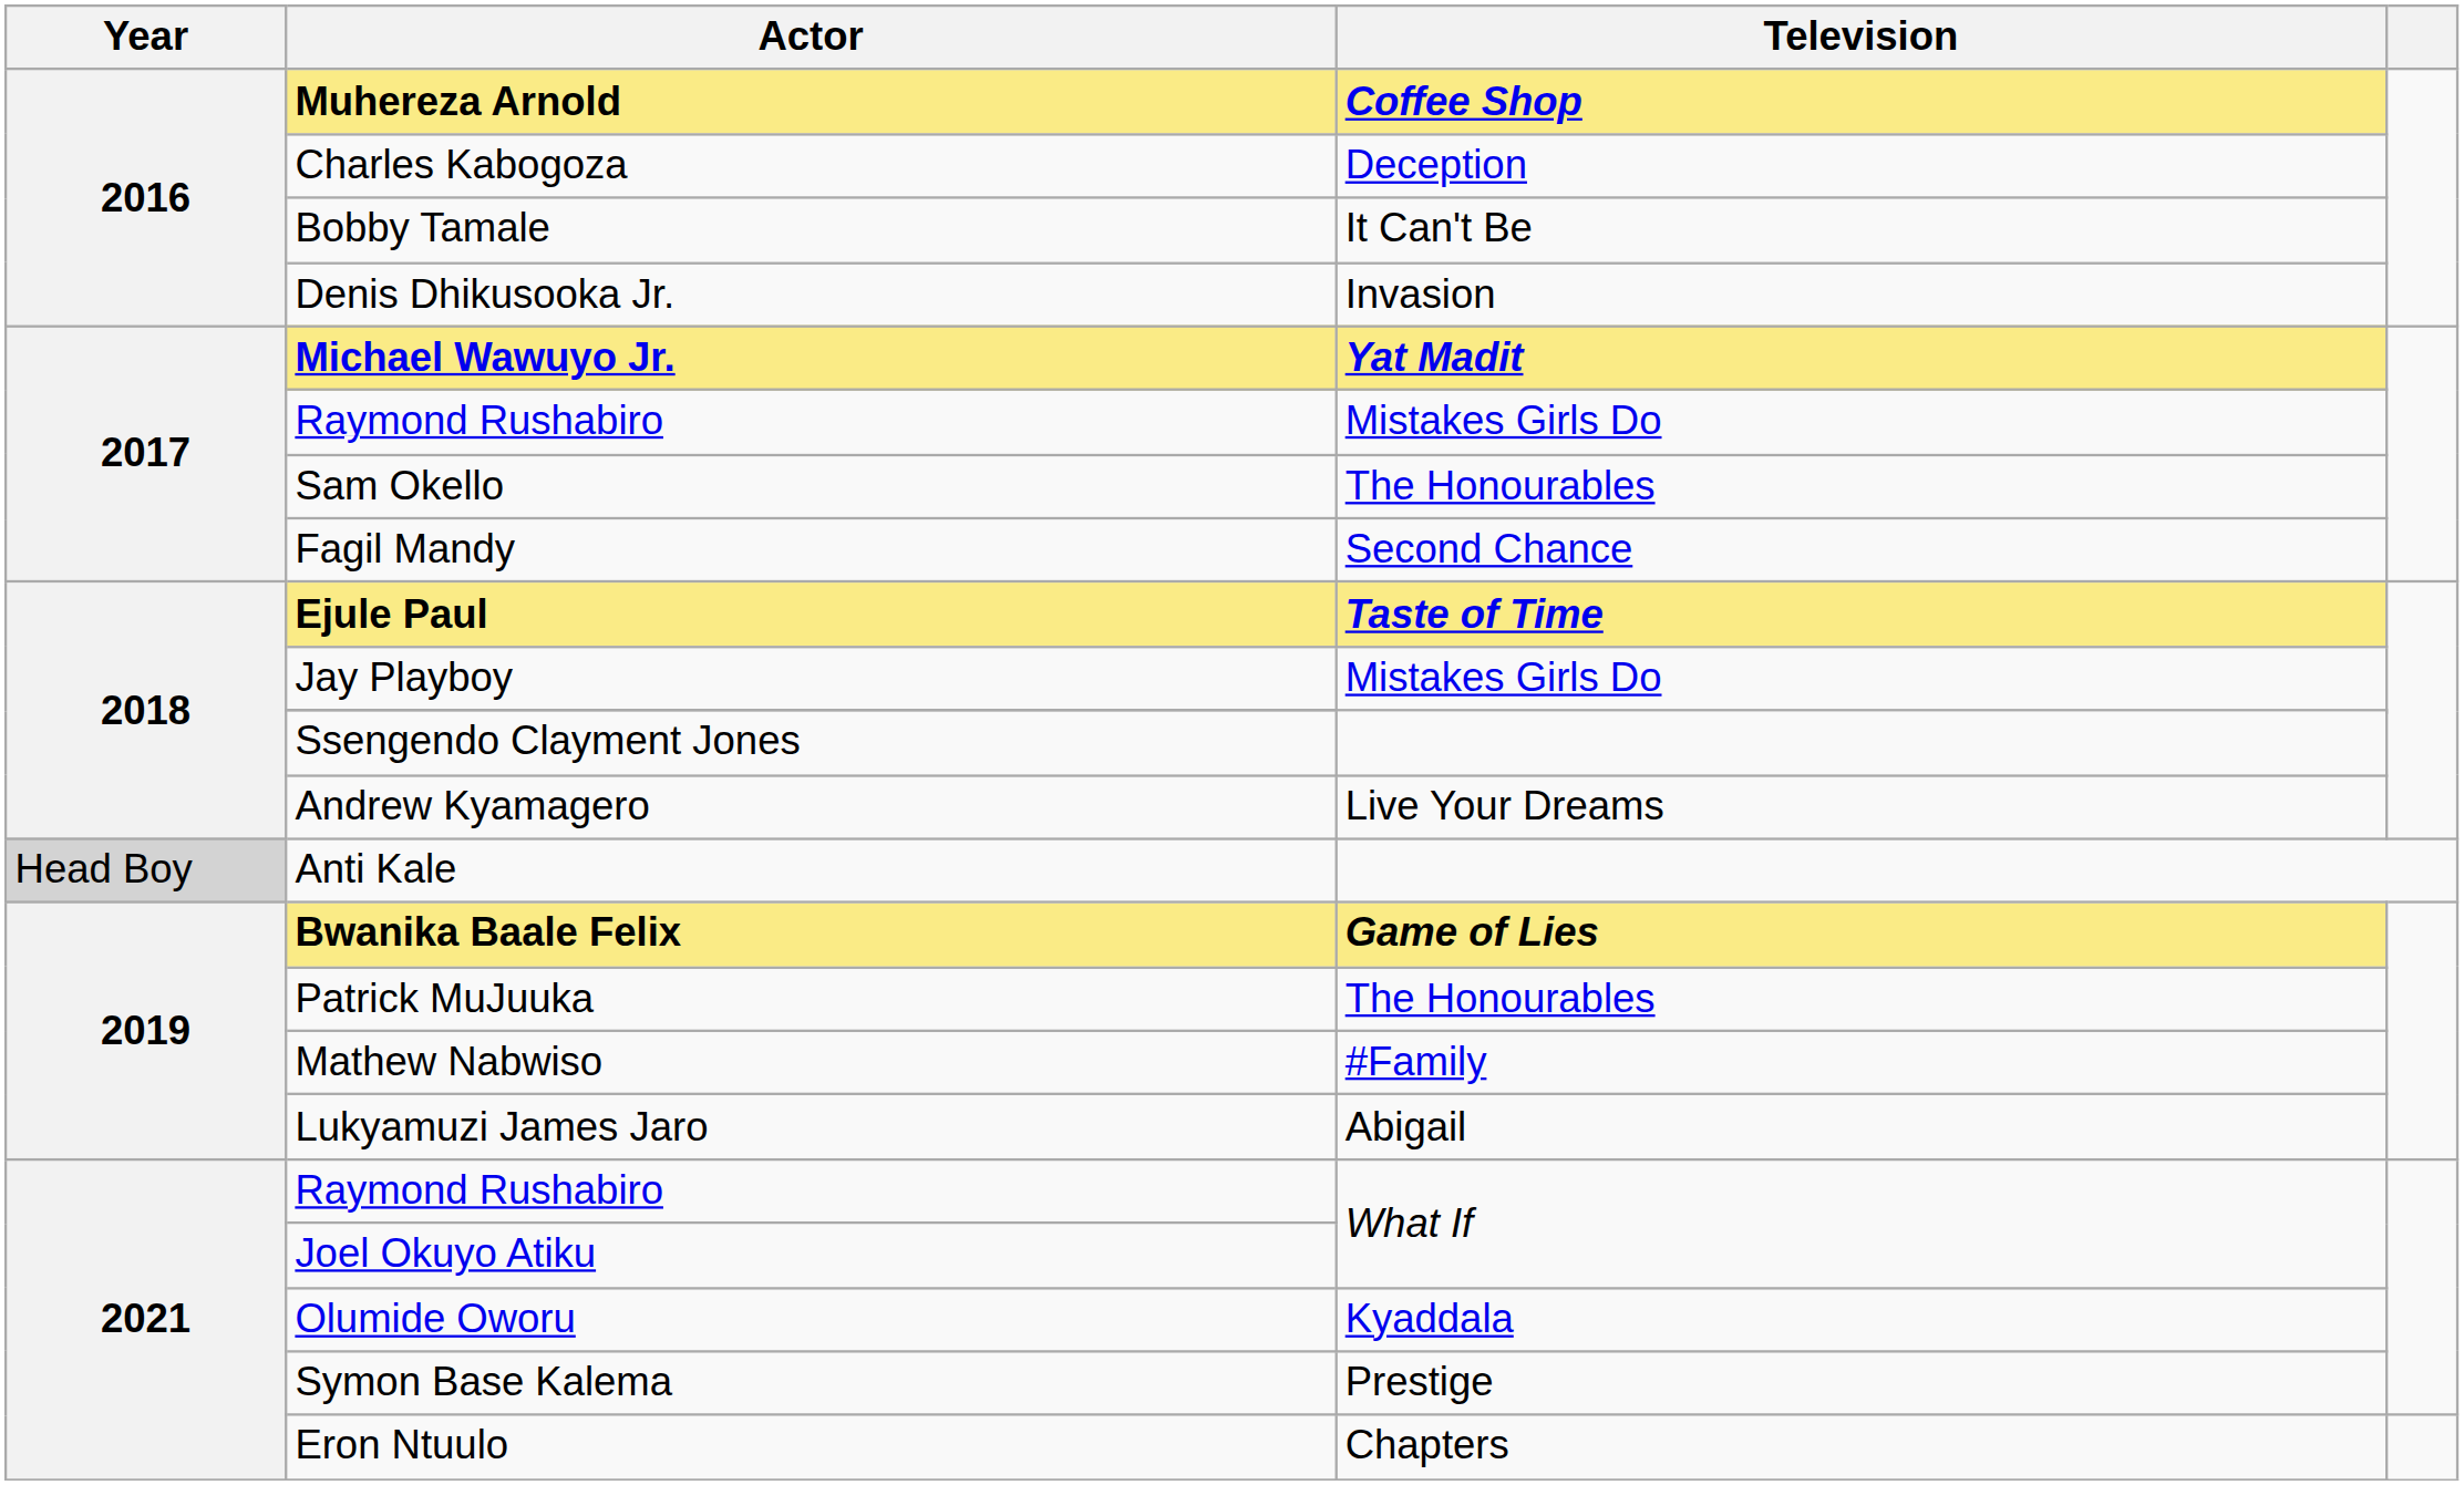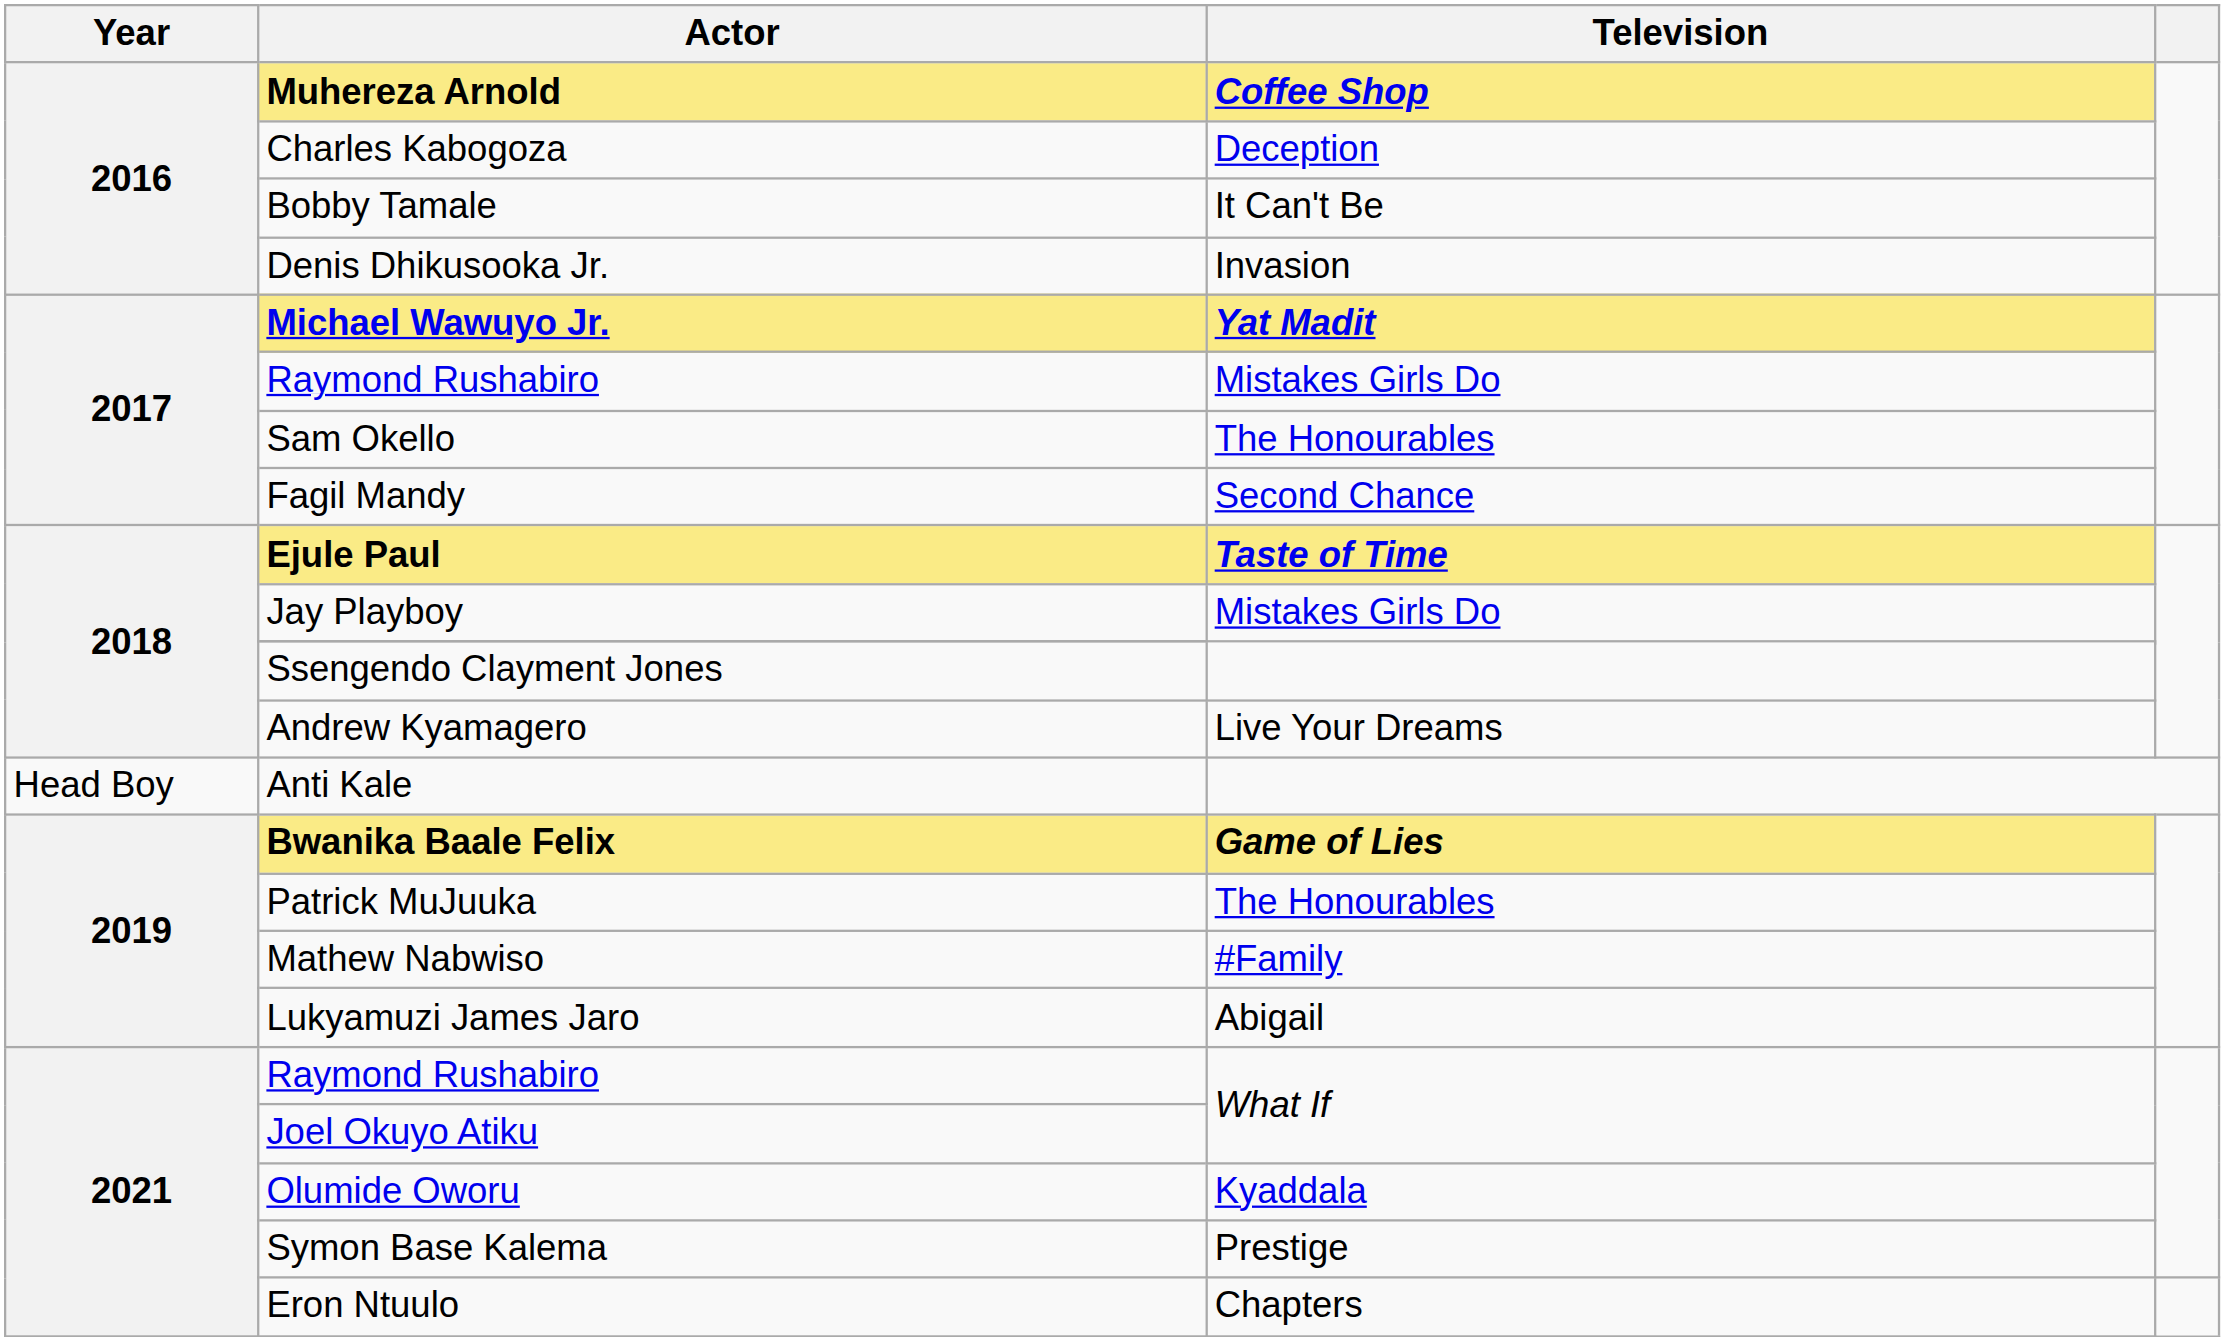Anti Kale | Year: lightgrey background -> no background
